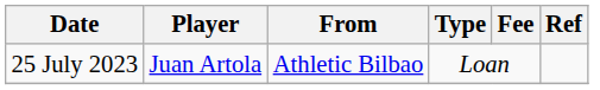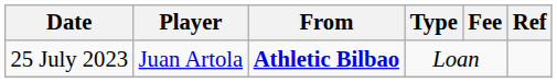25 July 2023 | From: normal -> bold
